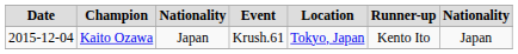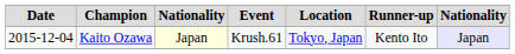Kaito Ozawa | column 3: no background -> lightyellow background
Kaito Ozawa | column 7: no background -> lavender background
